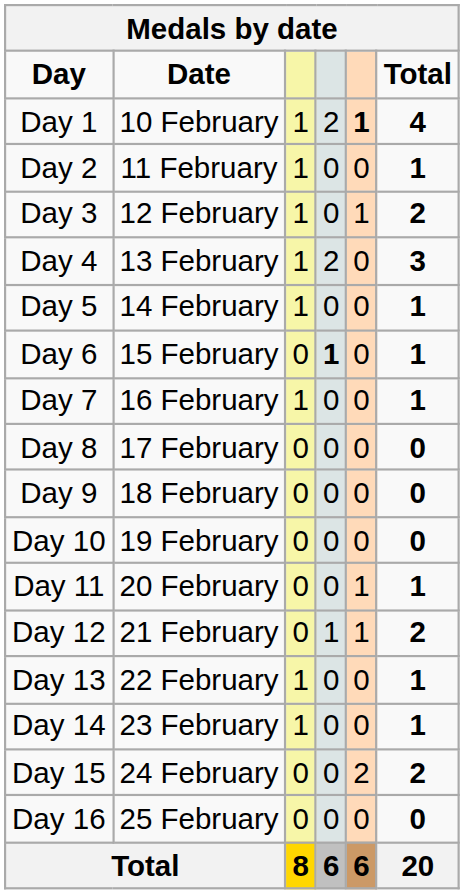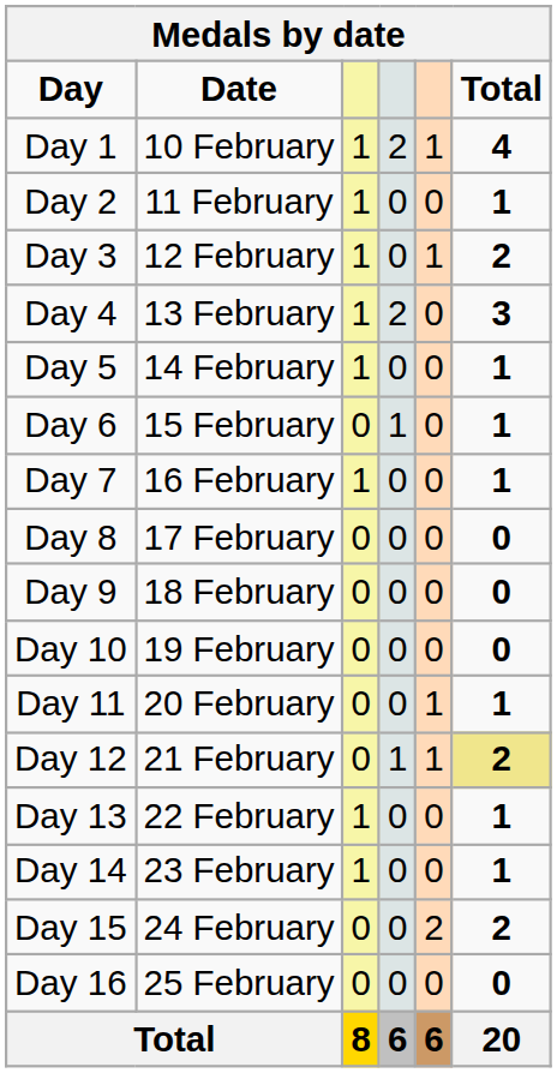Day 1 | column 5: bold -> normal
Day 6 | column 4: bold -> normal
Day 12 | Total: no background -> khaki background
